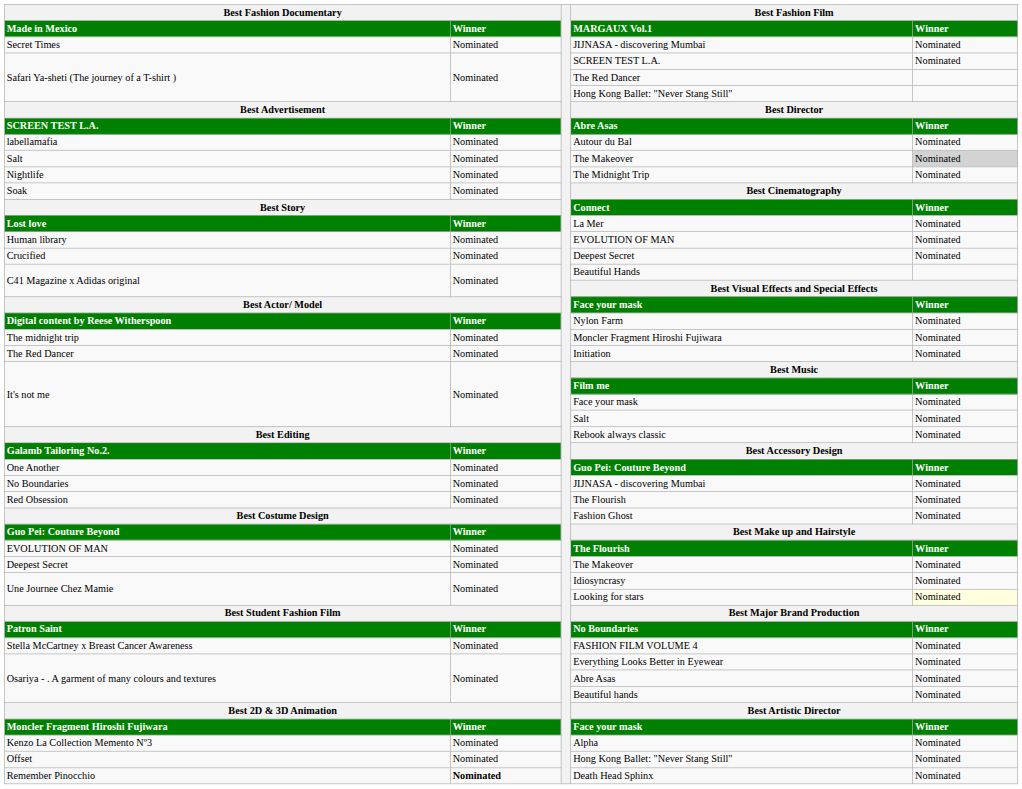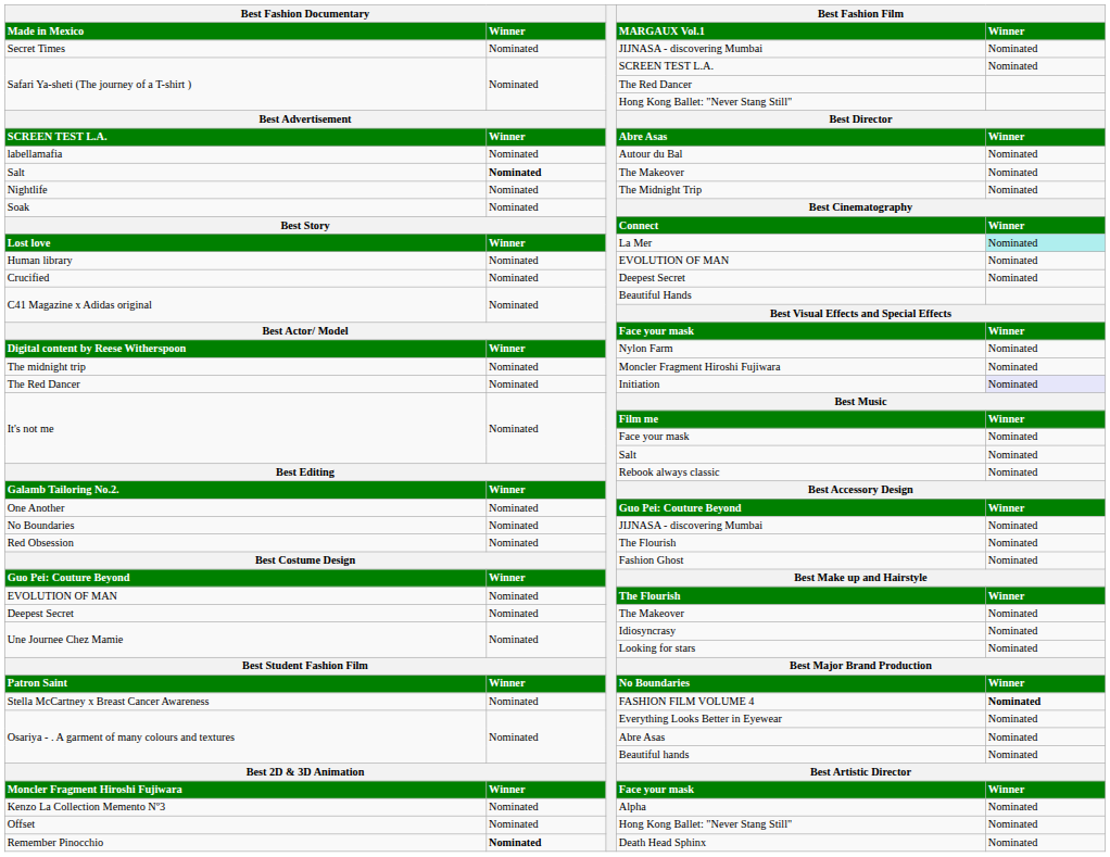Salt / The Makeover | column 2: normal -> bold
Salt / The Makeover | column 5: lightgrey background -> no background
La Mer | column 5: no background -> paleturquoise background
Initiation | column 5: no background -> lavender background
Looking for stars | column 5: lightyellow background -> no background
FASHION FILM VOLUME 4 | column 5: normal -> bold
